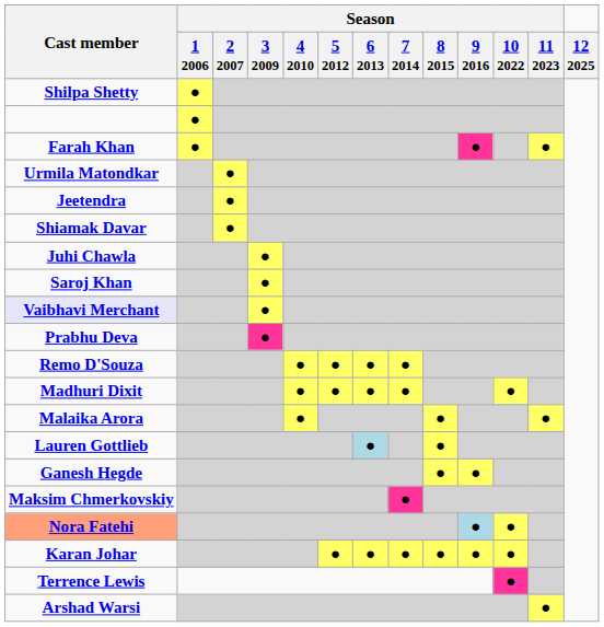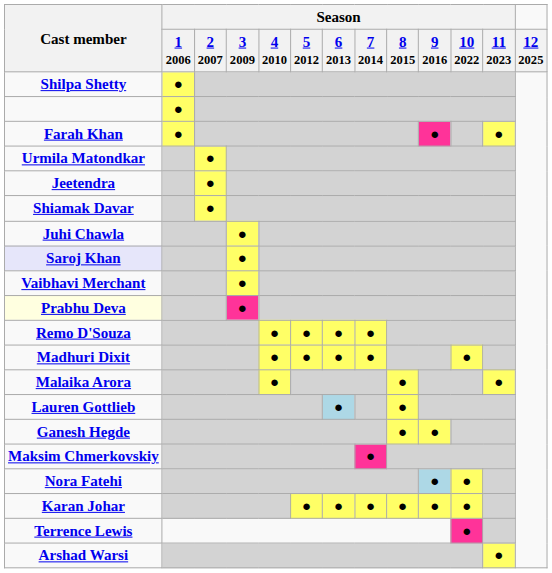Saroj Khan | Cast member: no background -> lavender background
Vaibhavi Merchant | Cast member: lavender background -> no background
Prabhu Deva | Cast member: no background -> lightyellow background
Nora Fatehi | Cast member: lightsalmon background -> no background
